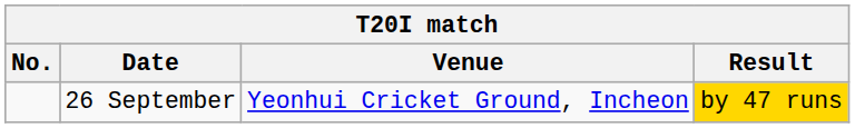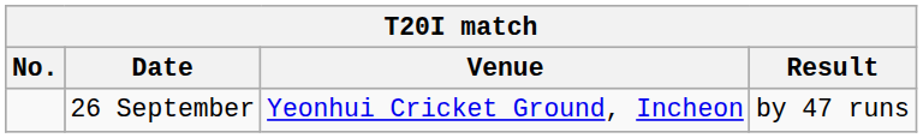26 September | Result: gold background -> no background
